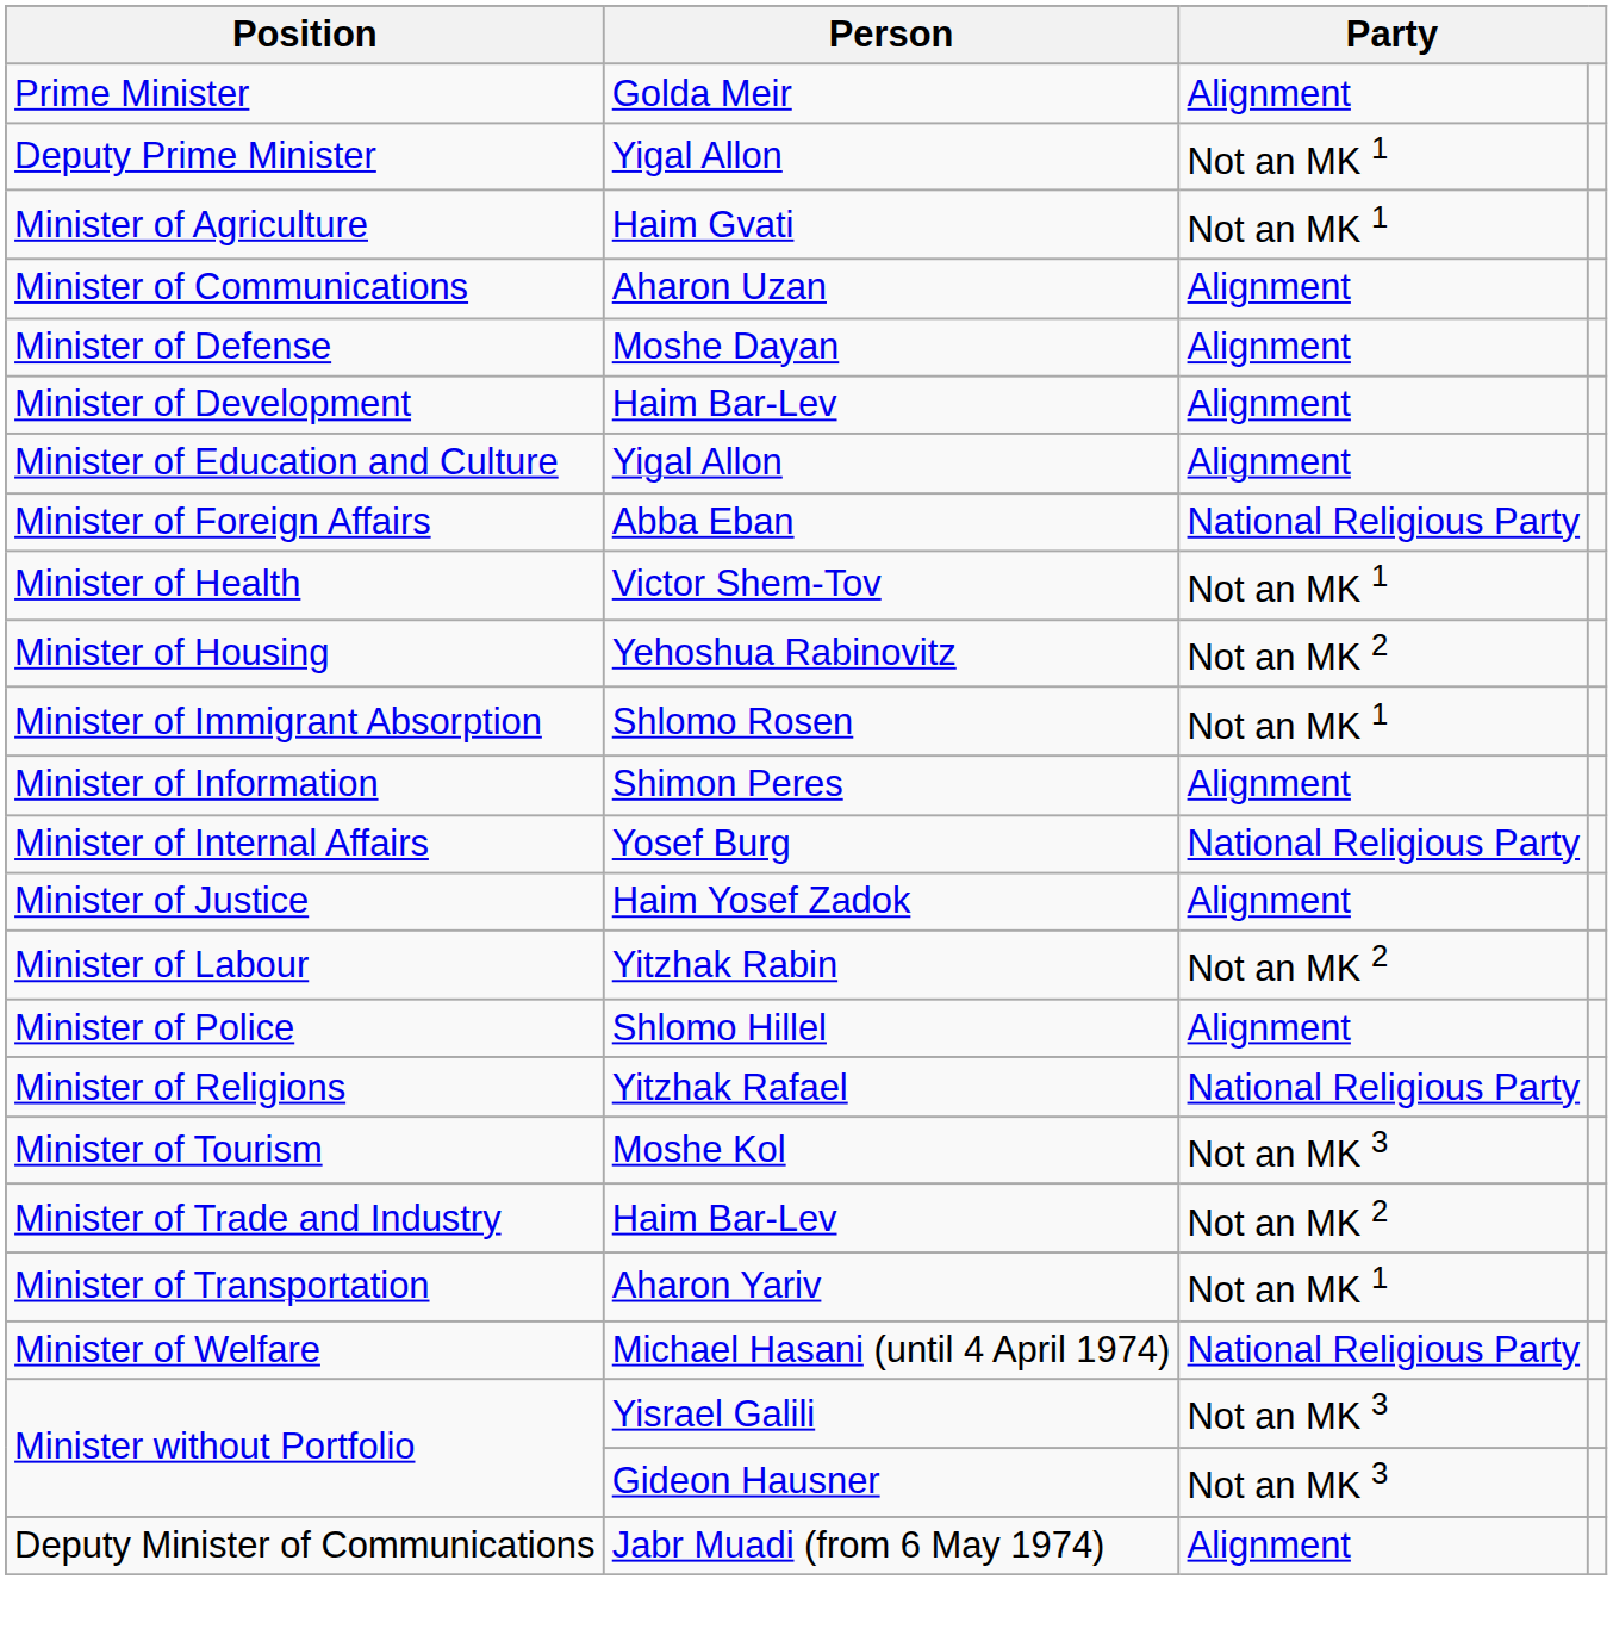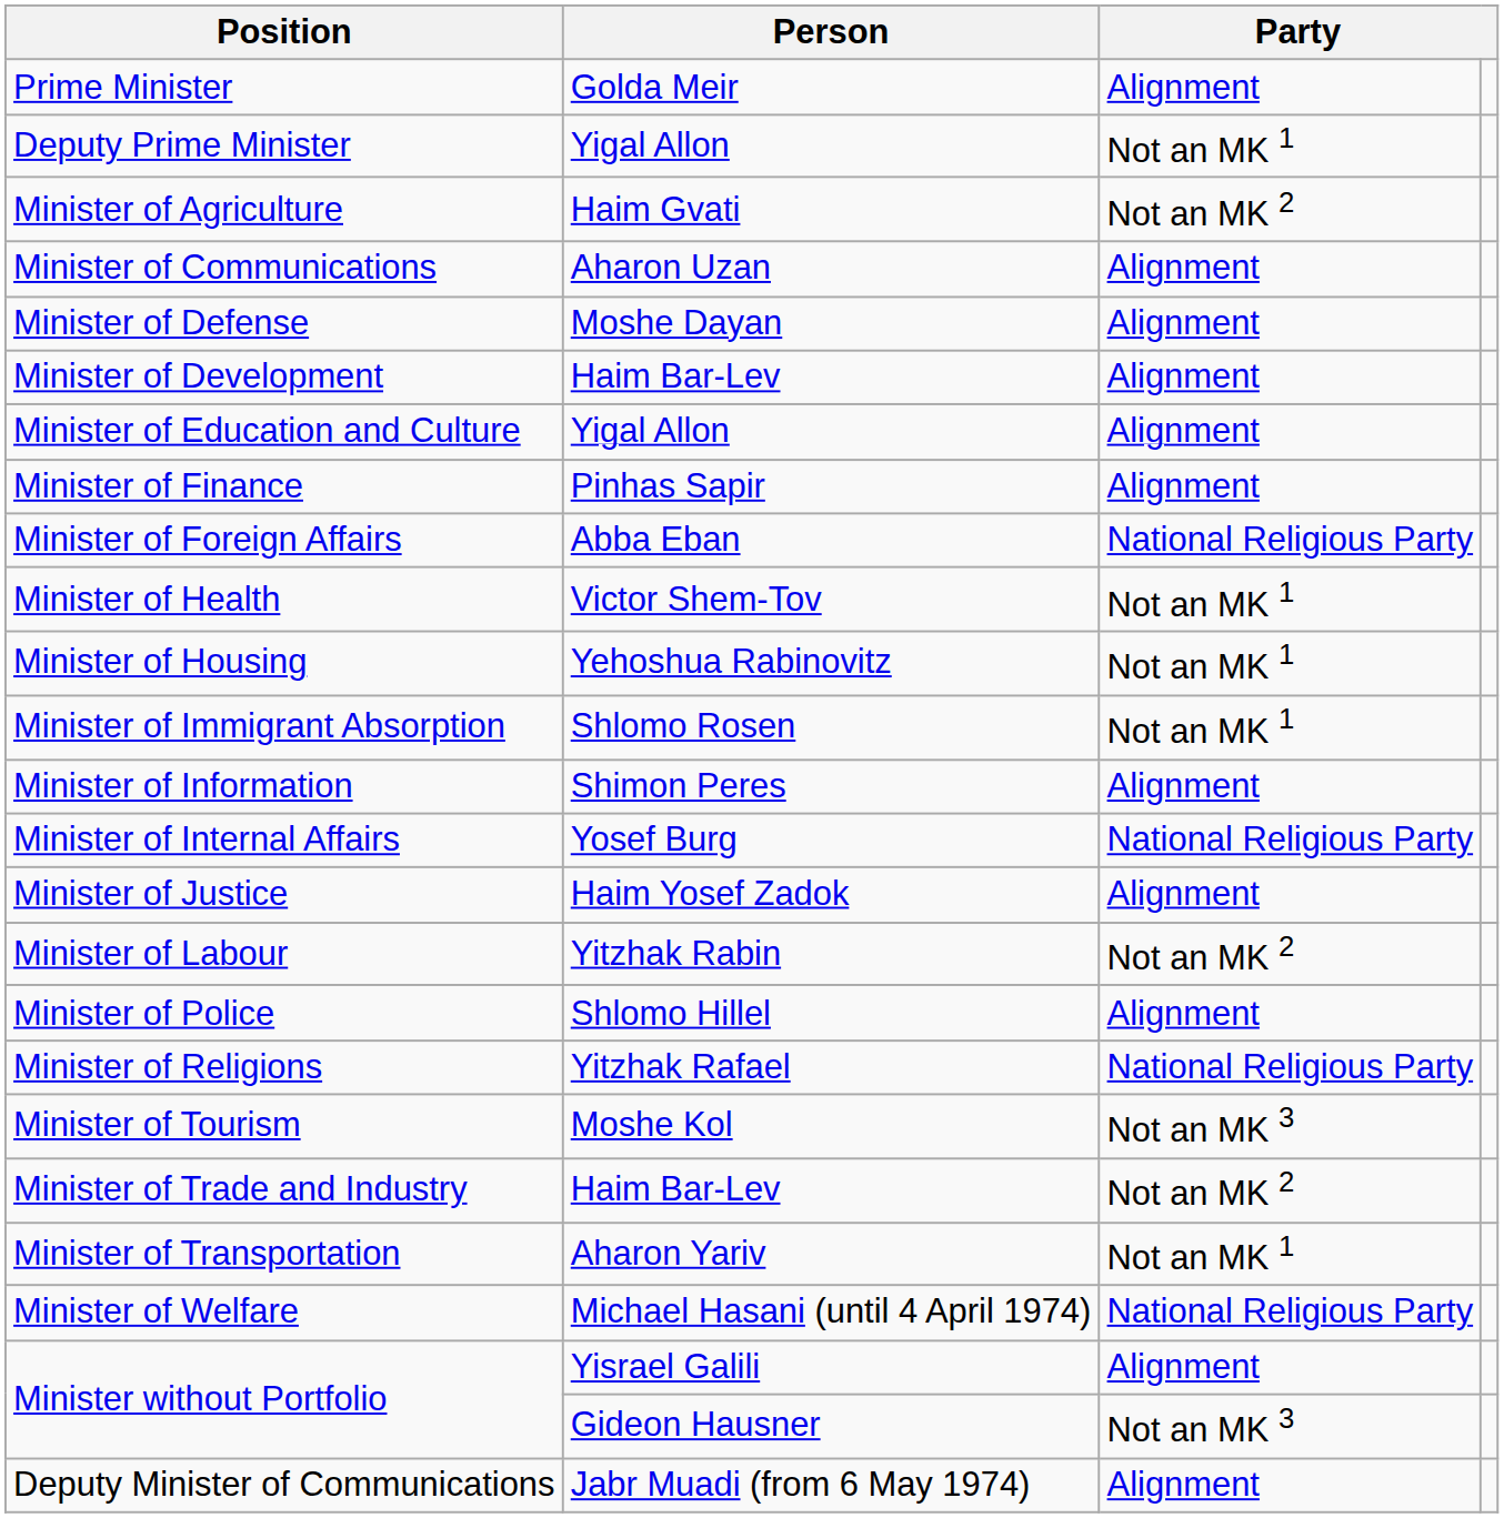Minister of Agriculture | column 3: Not an MK 1 -> Not an MK 2
+ row: Minister of Finance | Pinhas Sapir | Alignment
Minister of Housing | column 3: Not an MK 2 -> Not an MK 1
Minister without Portfolio / Yisrael Galili | column 3: Not an MK 3 -> Alignment
